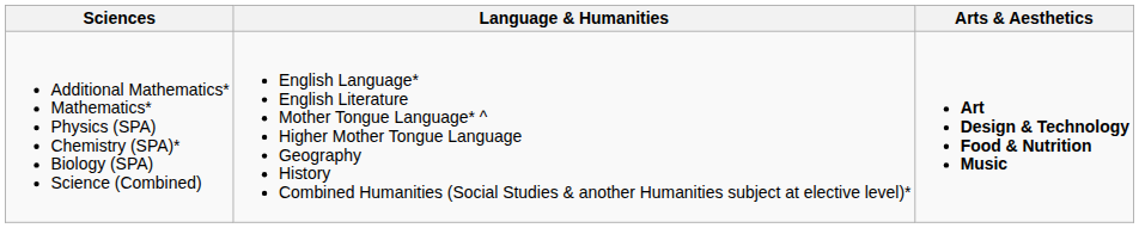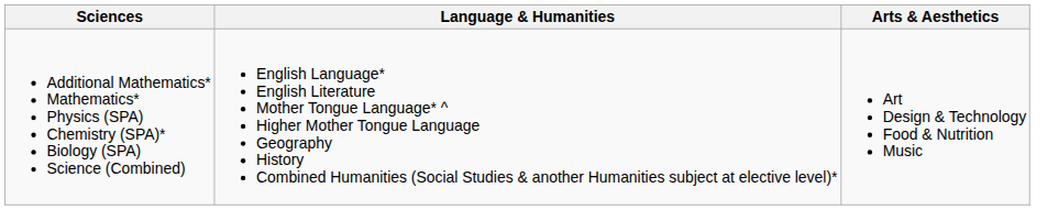row 2 | Arts & Aesthetics: bold -> normal
